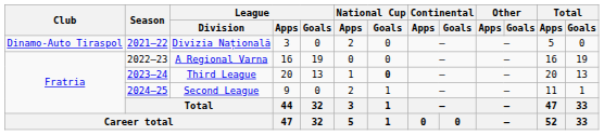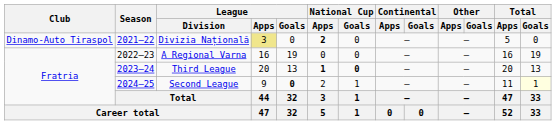Divizia Națională | League / Apps: no background -> khaki background
Divizia Națională | National Cup / Apps: normal -> bold
Third League | National Cup / Apps: normal -> bold
Second League | League / Goals: normal -> bold
Second League | Total / Goals: no background -> lightyellow background
